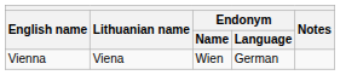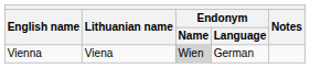Vienna | Endonym / Name: no background -> lightgrey background
